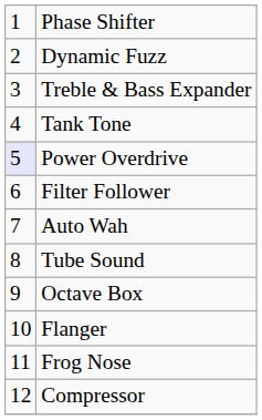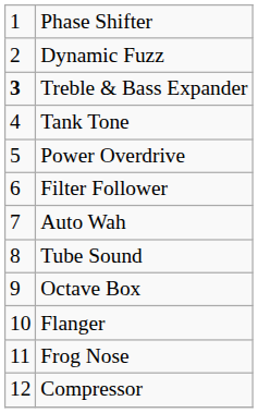Treble & Bass Expander | column 1: normal -> bold
Power Overdrive | column 1: lavender background -> no background
